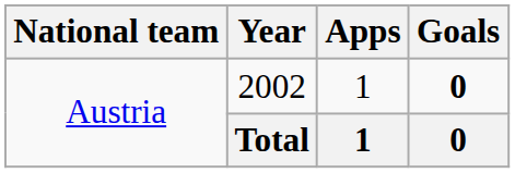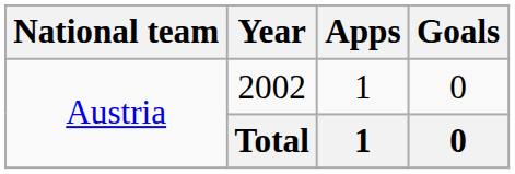Austria / 2002 | Goals: bold -> normal
